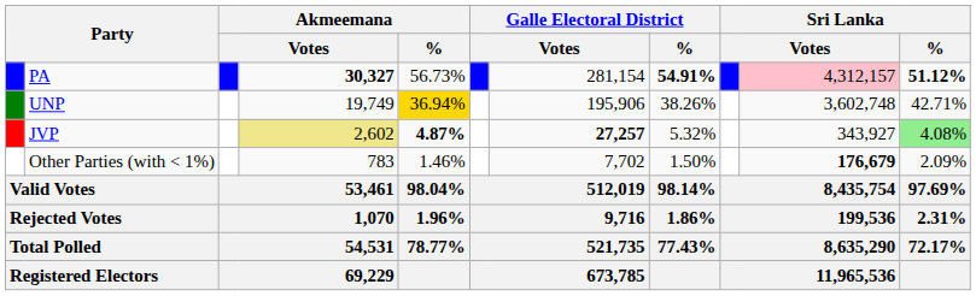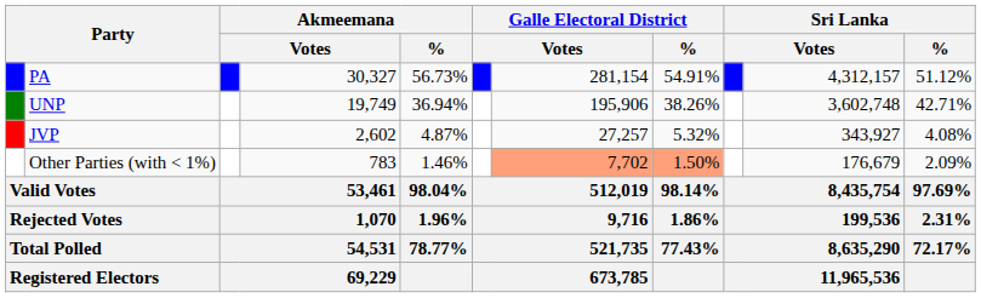PA | column 4: bold -> normal
PA | Galle Electoral District / %: bold -> normal
PA | column 10: pink background -> no background
PA | Sri Lanka / %: bold -> normal
UNP | Akmeemana / %: gold background -> no background
JVP | column 4: khaki background -> no background
JVP | Akmeemana / %: bold -> normal
JVP | column 7: bold -> normal
JVP | Sri Lanka / %: lightgreen background -> no background
Other Parties (with < 1%) | column 7: no background -> lightsalmon background
Other Parties (with < 1%) | Galle Electoral District / %: no background -> lightsalmon background
Other Parties (with < 1%) | column 10: bold -> normal
